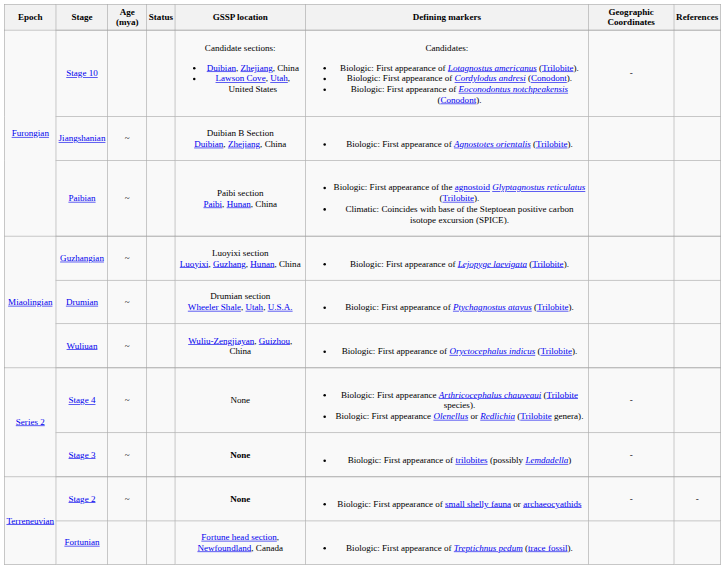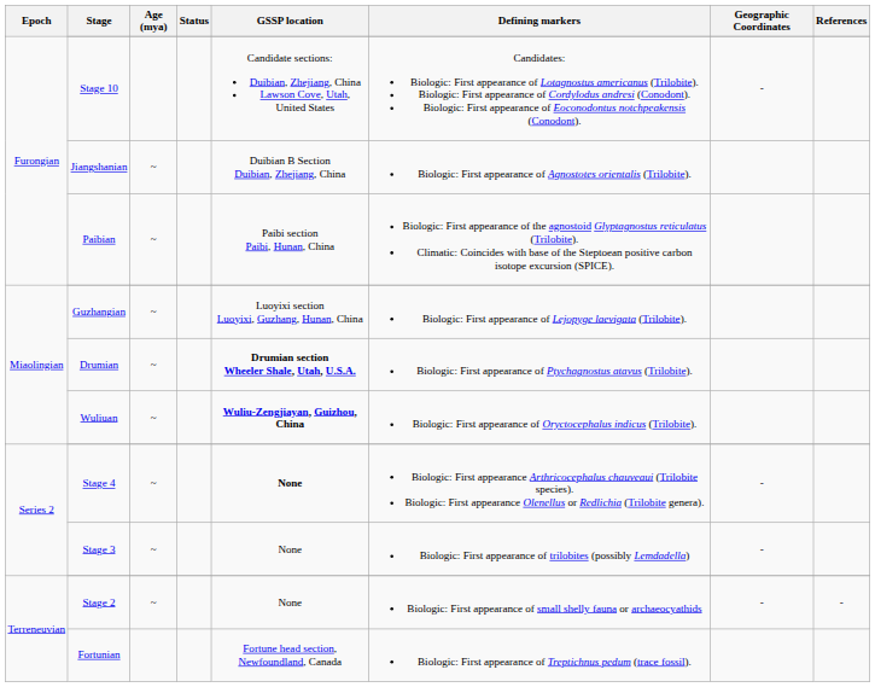Drumian | GSSP location: normal -> bold
Wuliuan | GSSP location: normal -> bold
Stage 4 | GSSP location: normal -> bold
Stage 3 | GSSP location: bold -> normal
Stage 2 | GSSP location: bold -> normal
